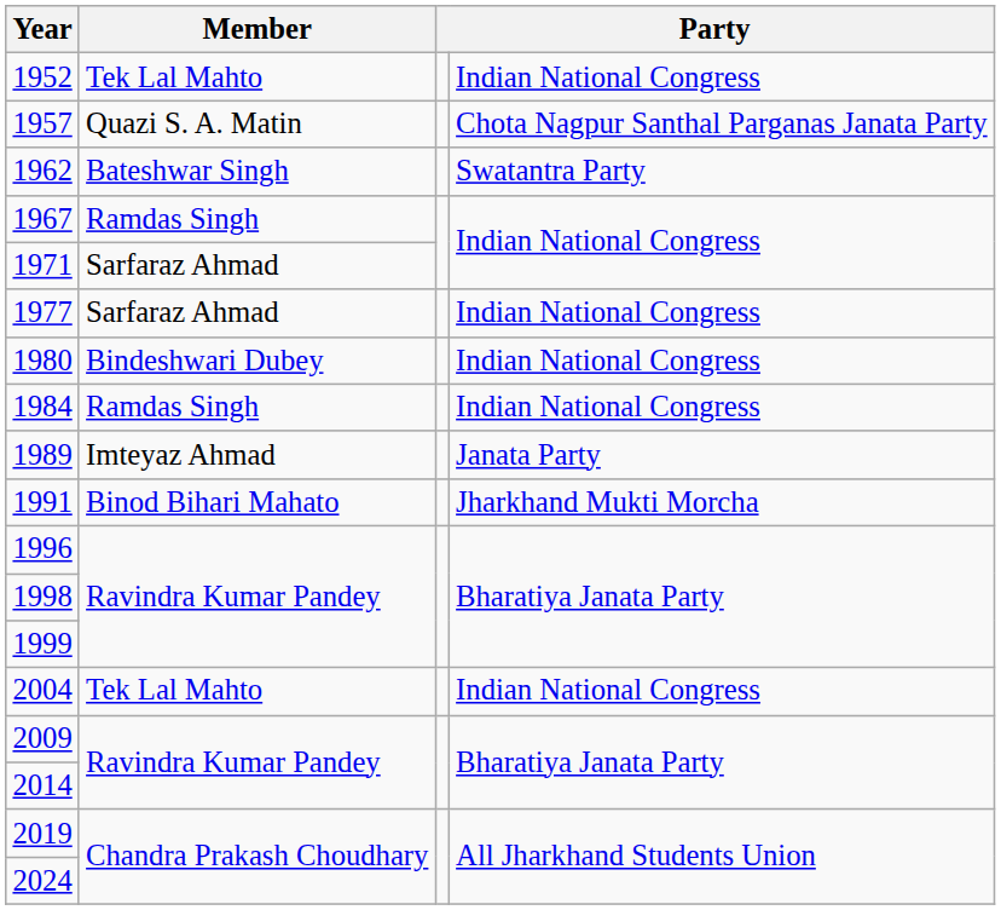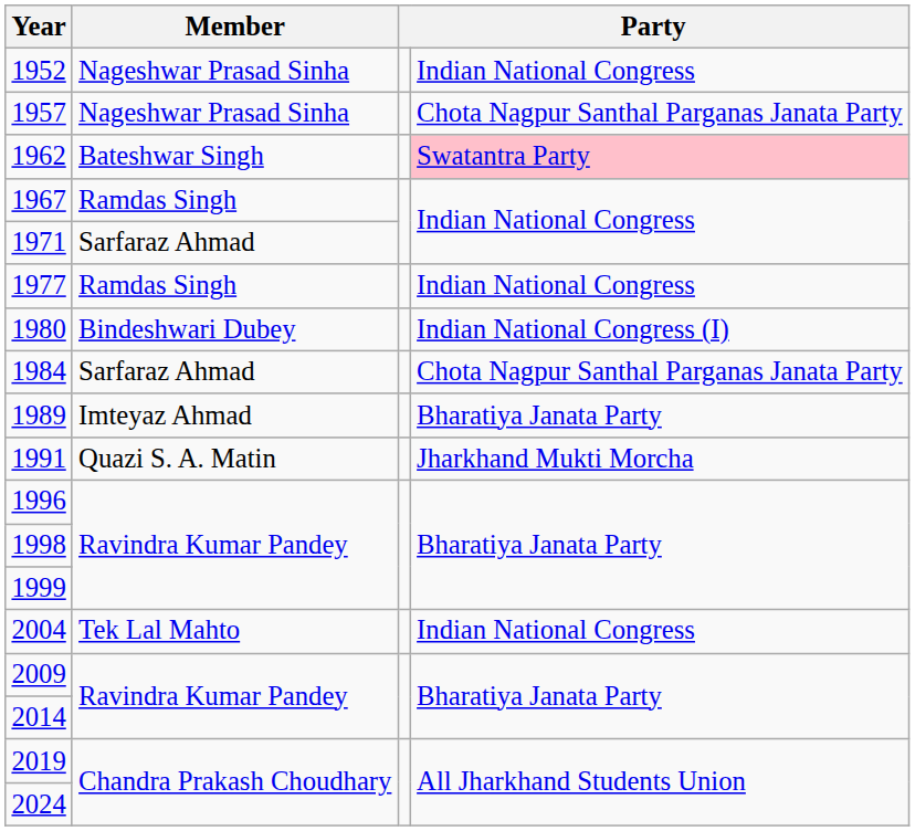1952 | Member: Tek Lal Mahto -> Nageshwar Prasad Sinha
1957 | Member: Quazi S. A. Matin -> Nageshwar Prasad Sinha
1962 | column 4: no background -> pink background
1977 | Member: Sarfaraz Ahmad -> Ramdas Singh
1980 | column 4: Indian National Congress -> Indian National Congress (I)
1984 | Member: Ramdas Singh -> Sarfaraz Ahmad
1984 | column 4: Indian National Congress -> Chota Nagpur Santhal Parganas Janata Party
1989 | column 4: Janata Party -> Bharatiya Janata Party
1991 | Member: Binod Bihari Mahato -> Quazi S. A. Matin
